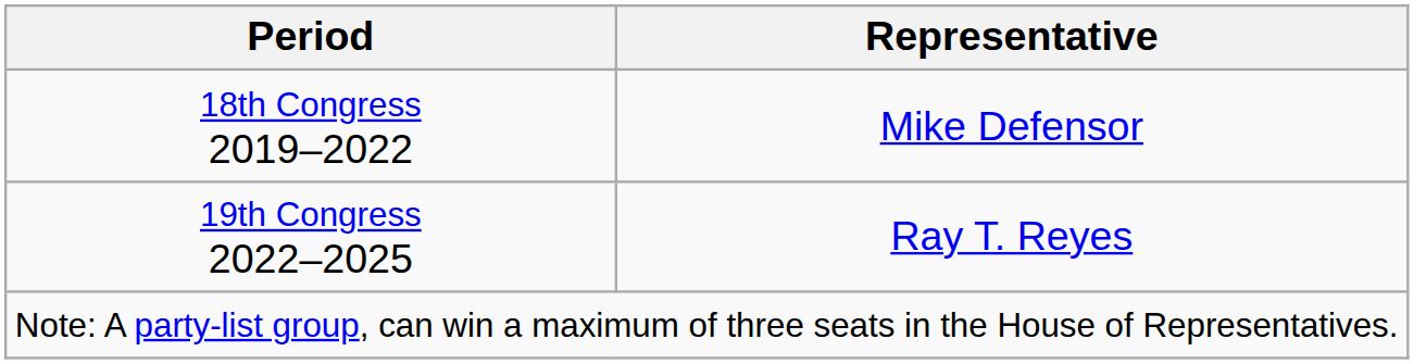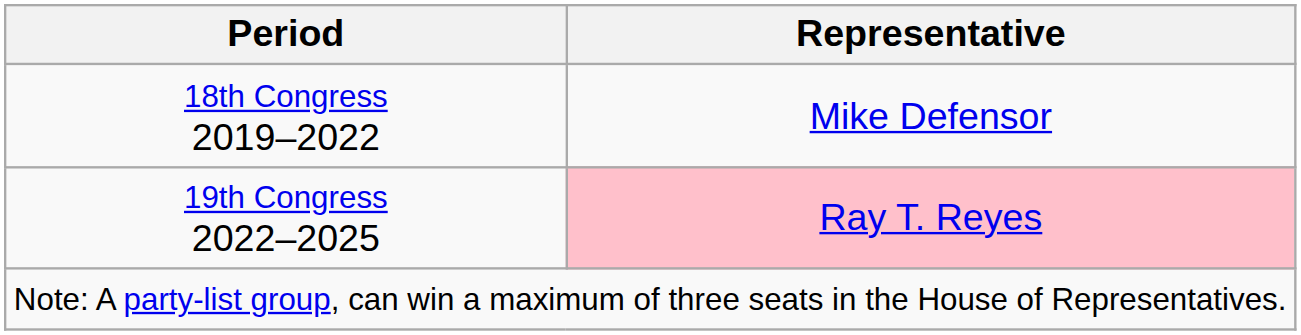19th Congress 2022–2025 | Representative: no background -> pink background
